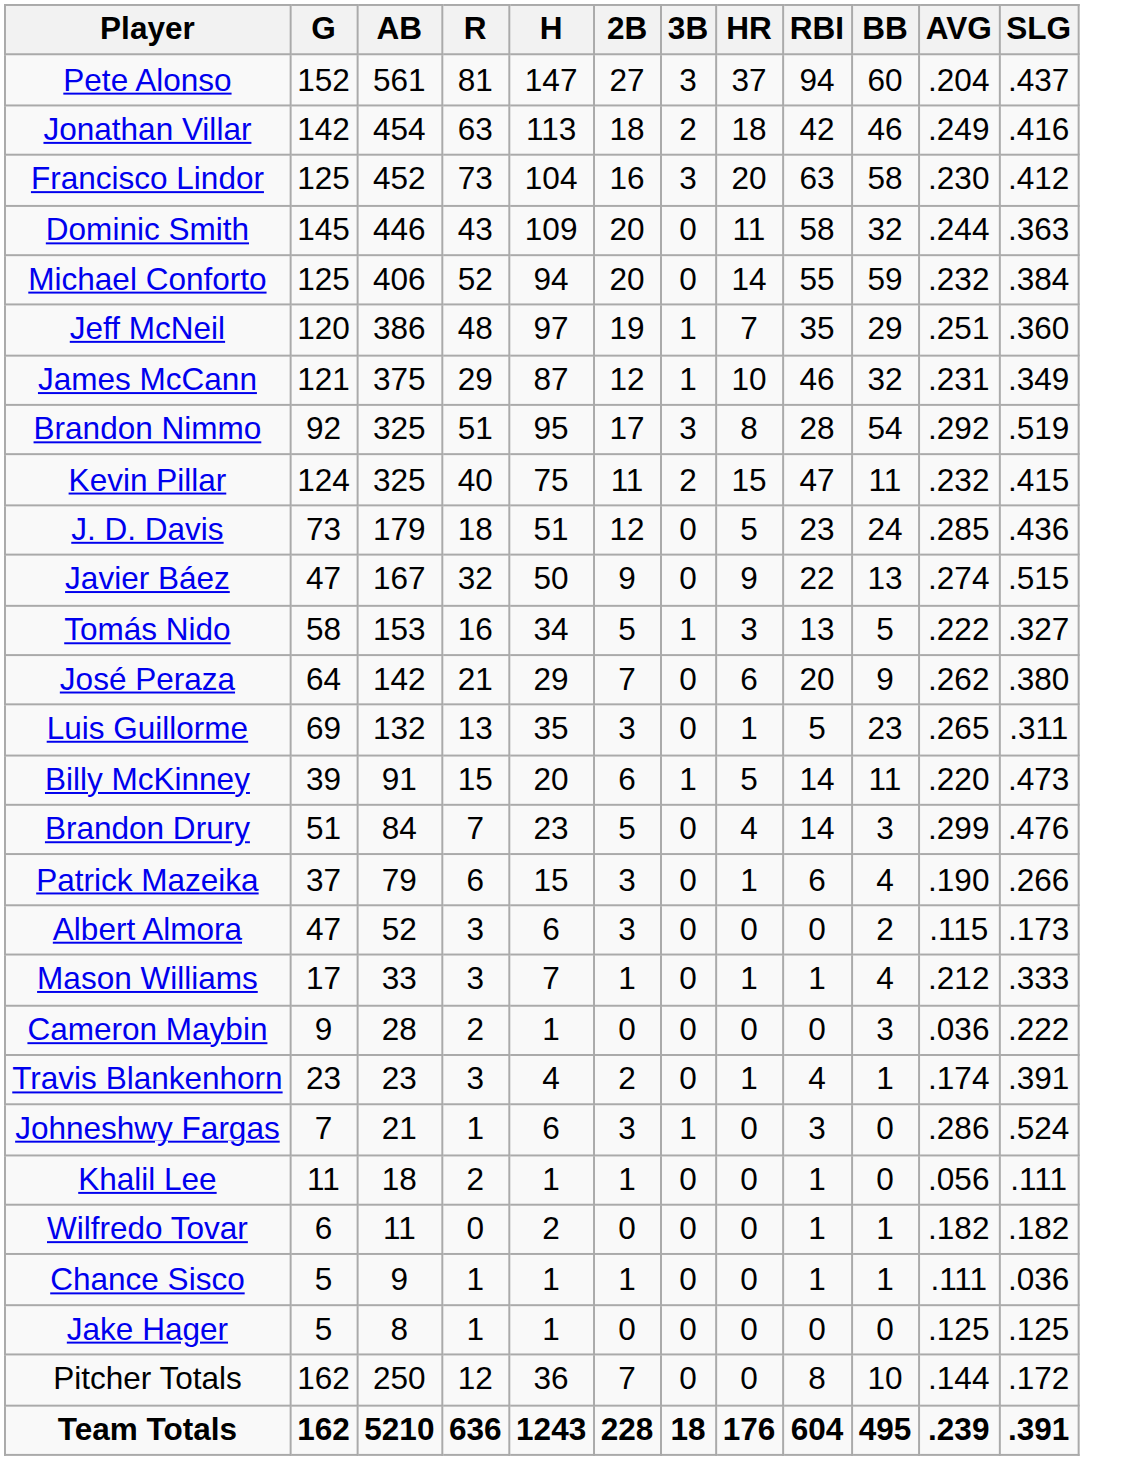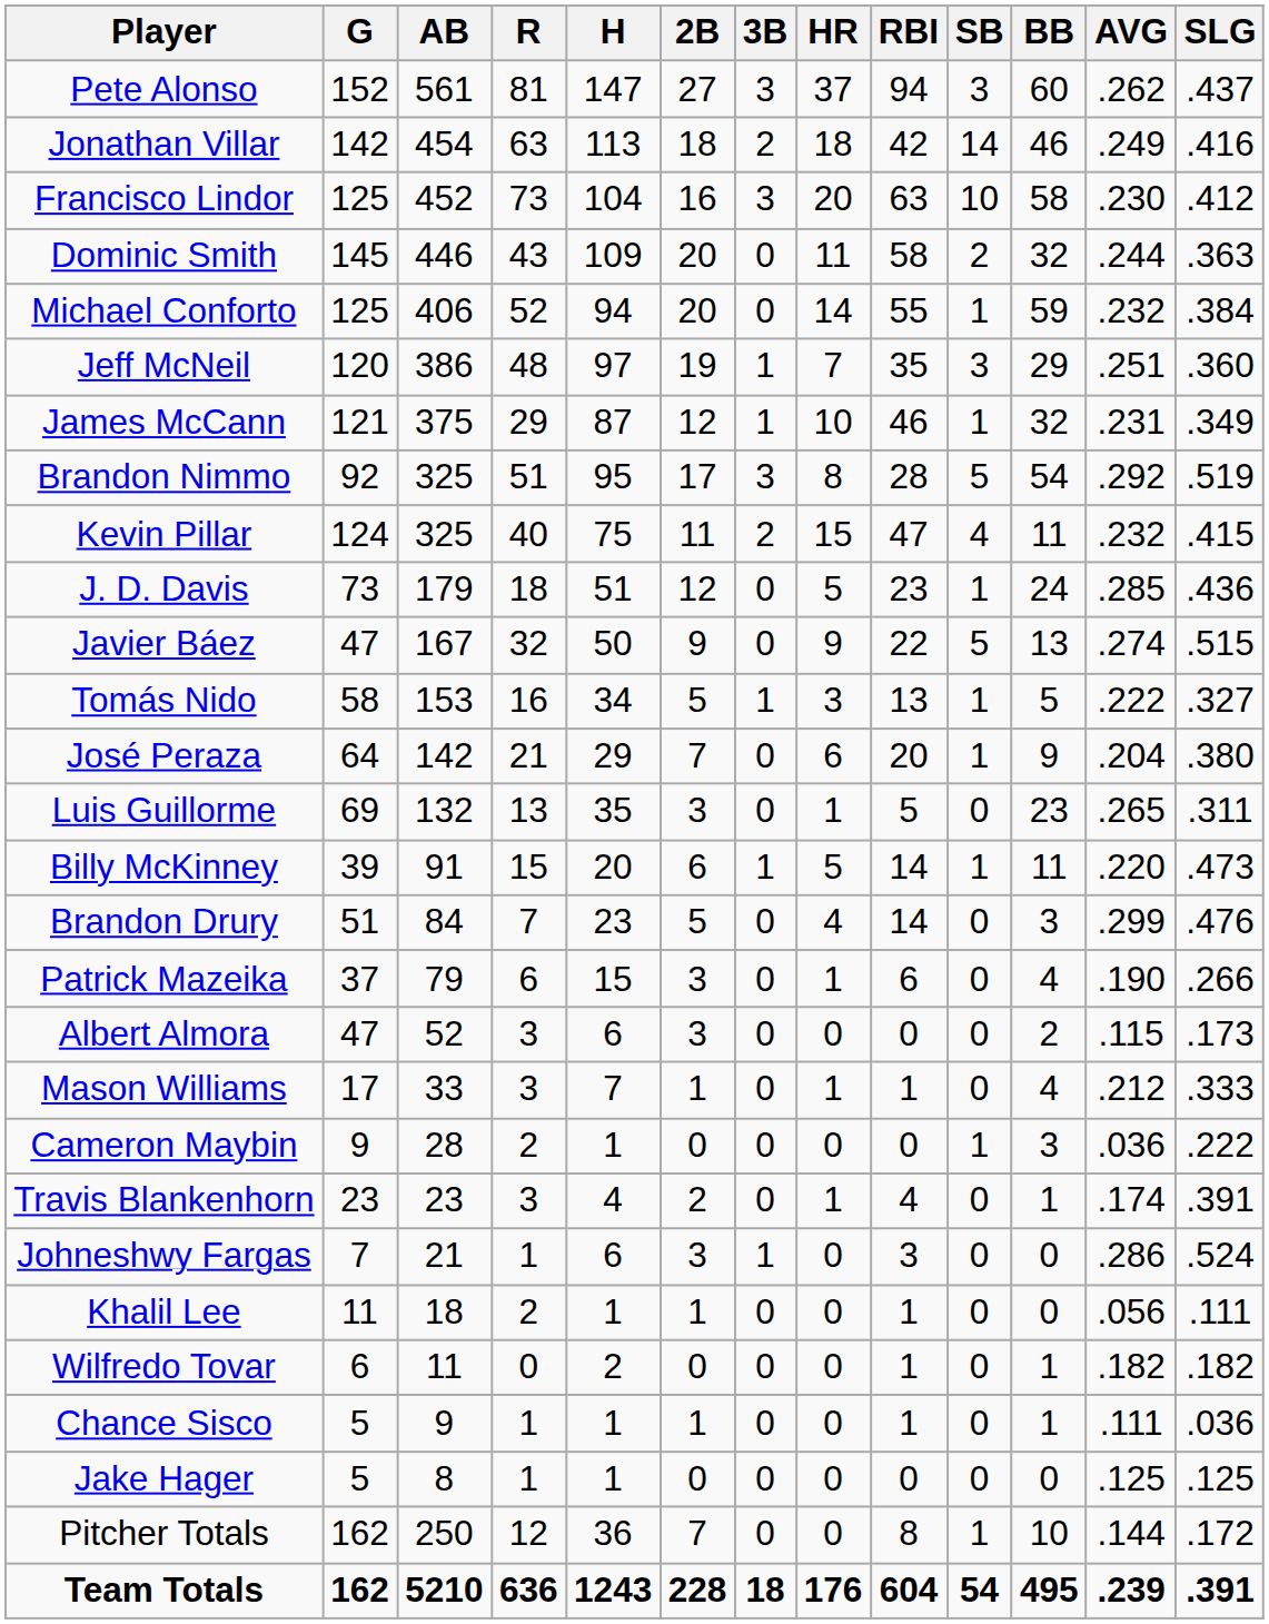+ column: SB | 3 | 14 | 10 | 2 | 1 | 3 | 1 | 5 | 4 | 1 | 5 | 1 | 1 | 0 | 1 | 0 | 0 | 0 | 0 | 1 | 0 | 0 | 0 | 0 | 0 | 0 | 1 | 54
Pete Alonso | AVG: .204 -> .262
José Peraza | AVG: .262 -> .204
